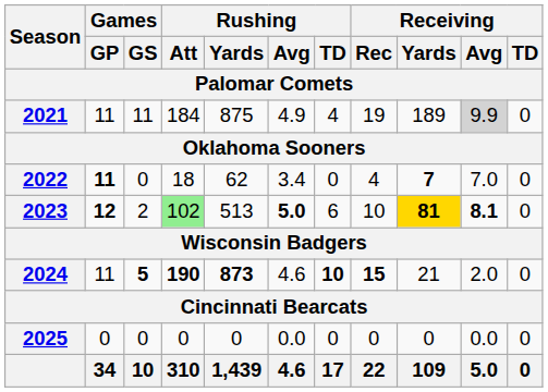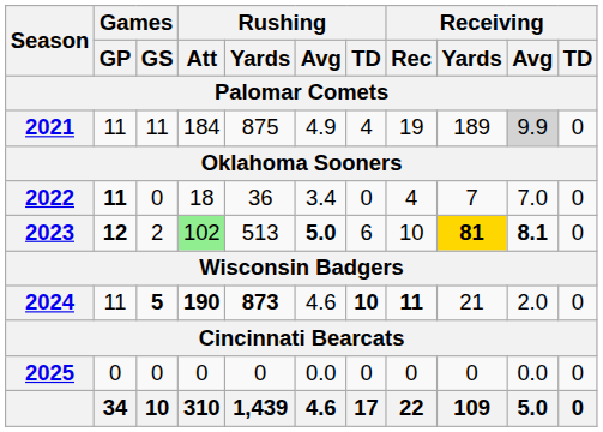2022 | Rushing / Yards: 62 -> 36
2022 | Receiving / Yards: bold -> normal
2024 | Receiving / Rec: 15 -> 11
